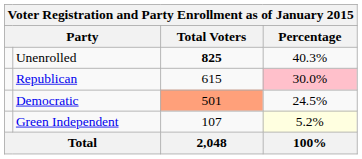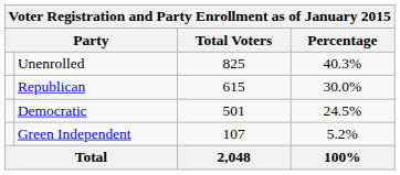Unenrolled | Total Voters: bold -> normal
Republican | Percentage: pink background -> no background
Democratic | Total Voters: lightsalmon background -> no background
Green Independent | Percentage: lightyellow background -> no background
